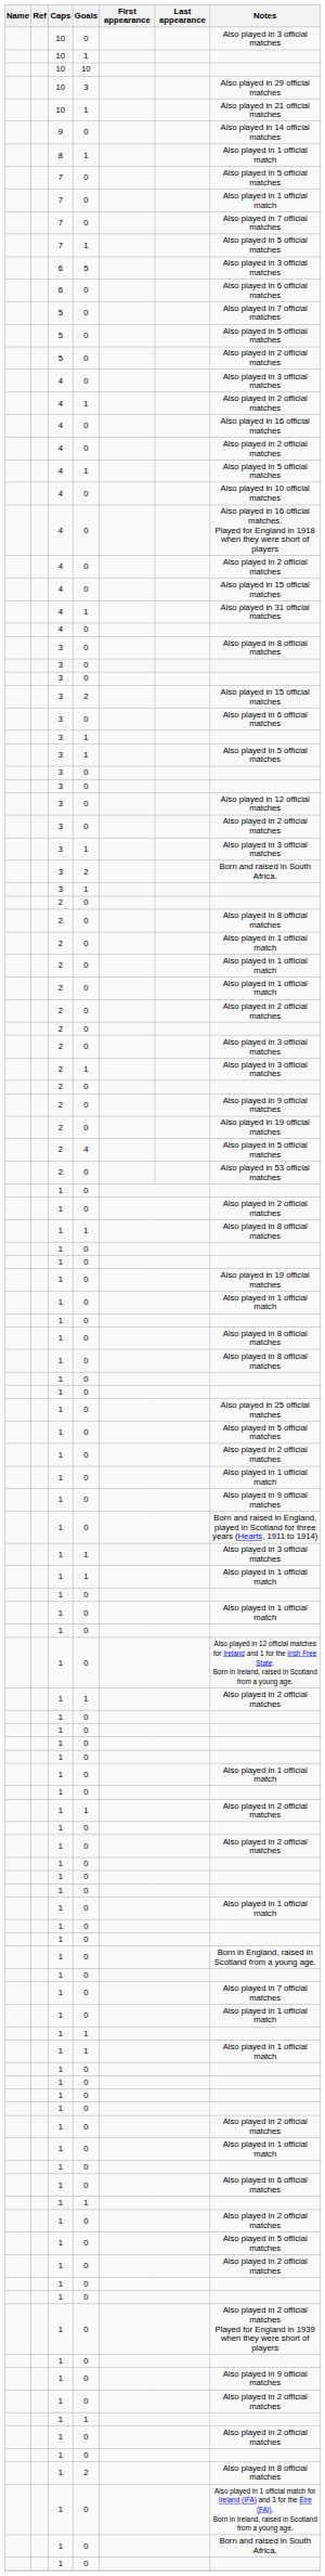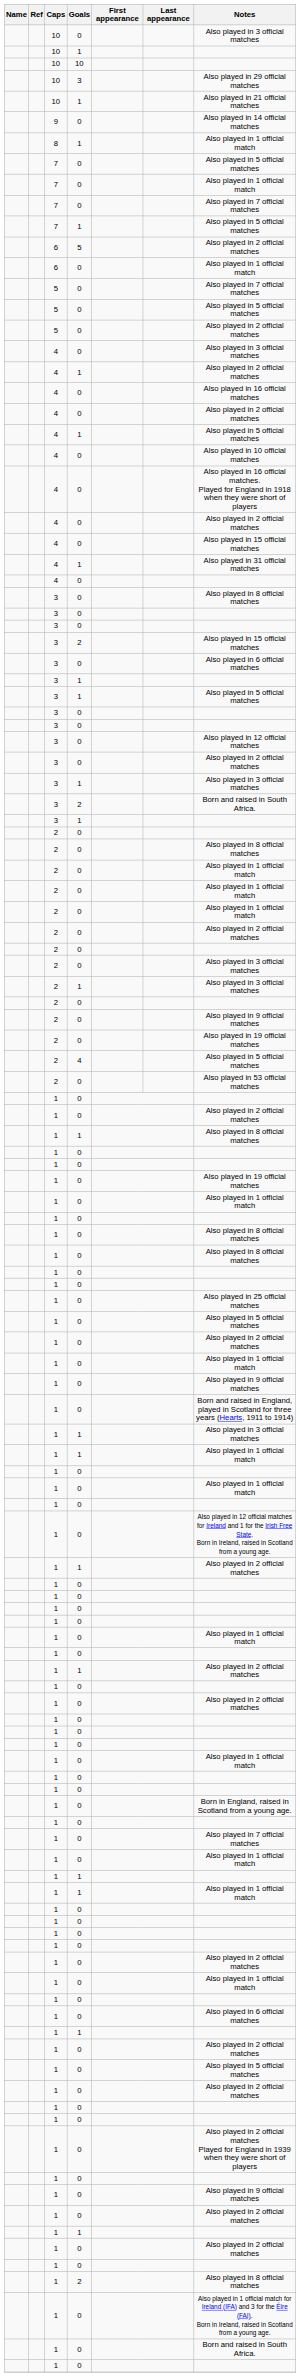6 / 5 | Notes: Also played in 3 official matches -> Also played in 2 official matches
6 / 0 | Notes: Also played in 6 official matches -> Also played in 1 official match
